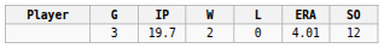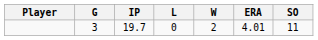columns swapped: W <-> L
row 2 | SO: 12 -> 11
